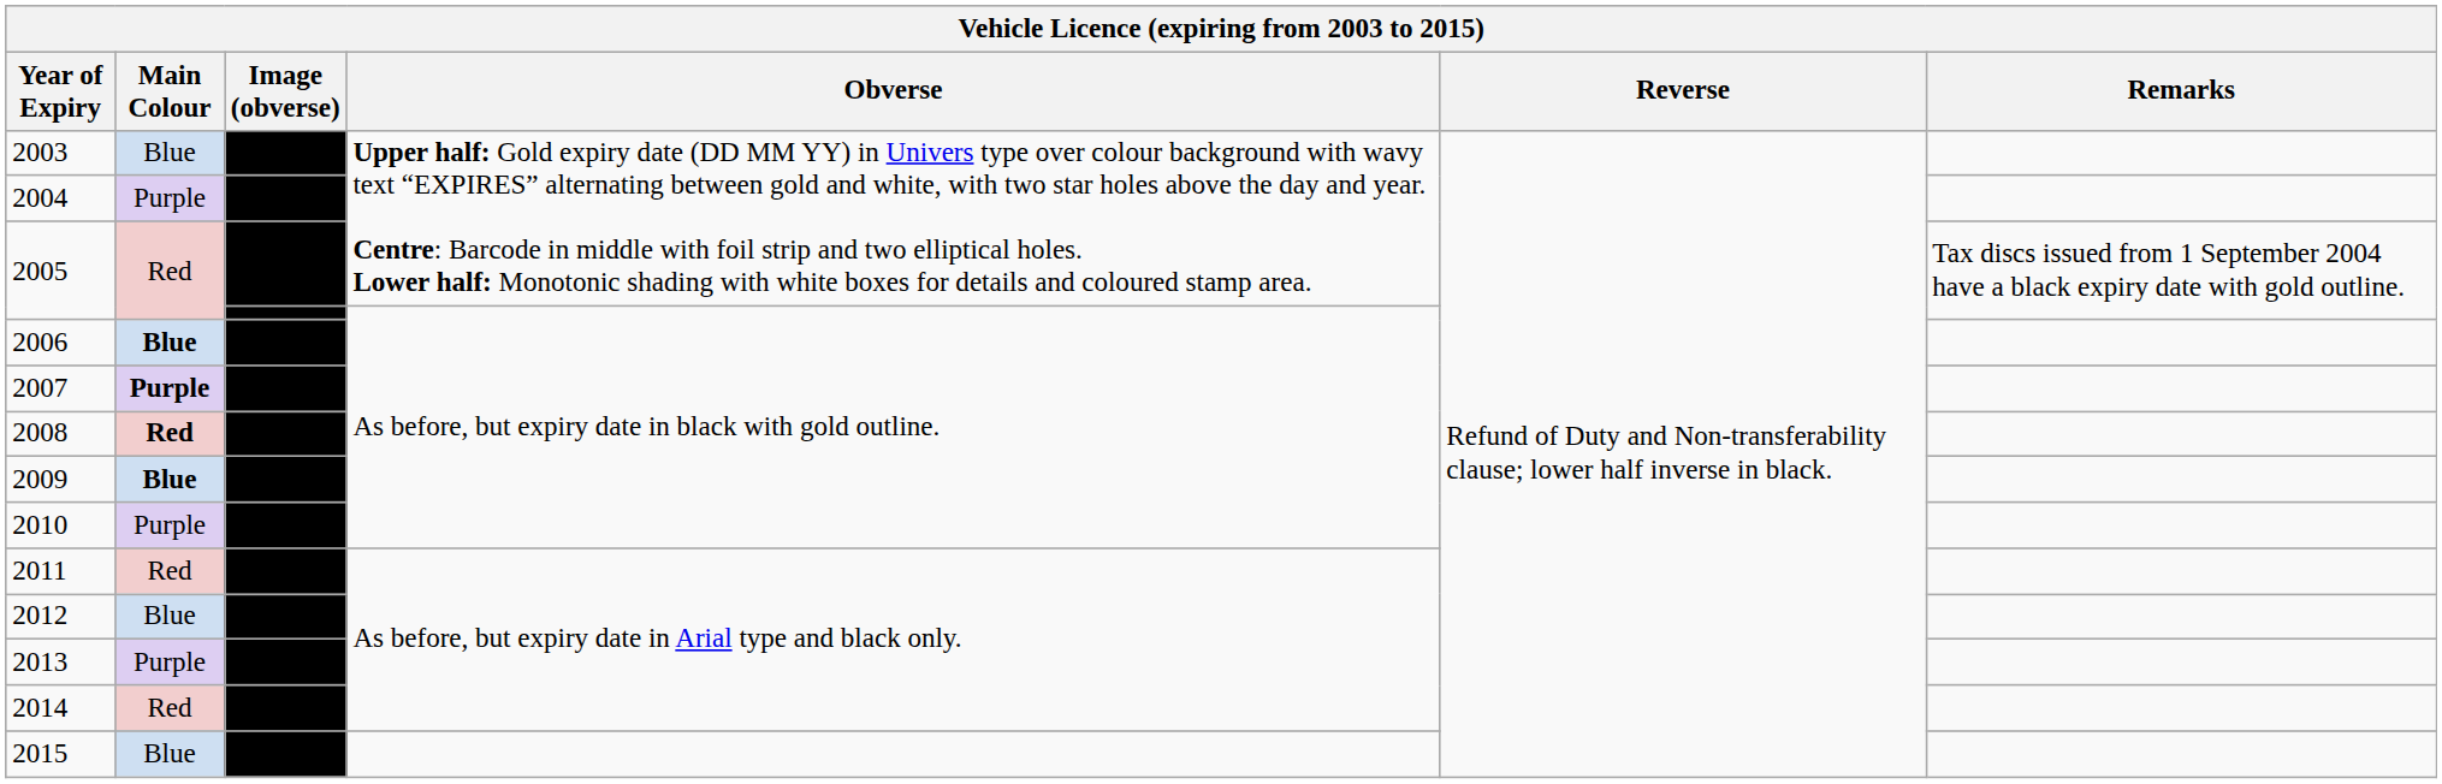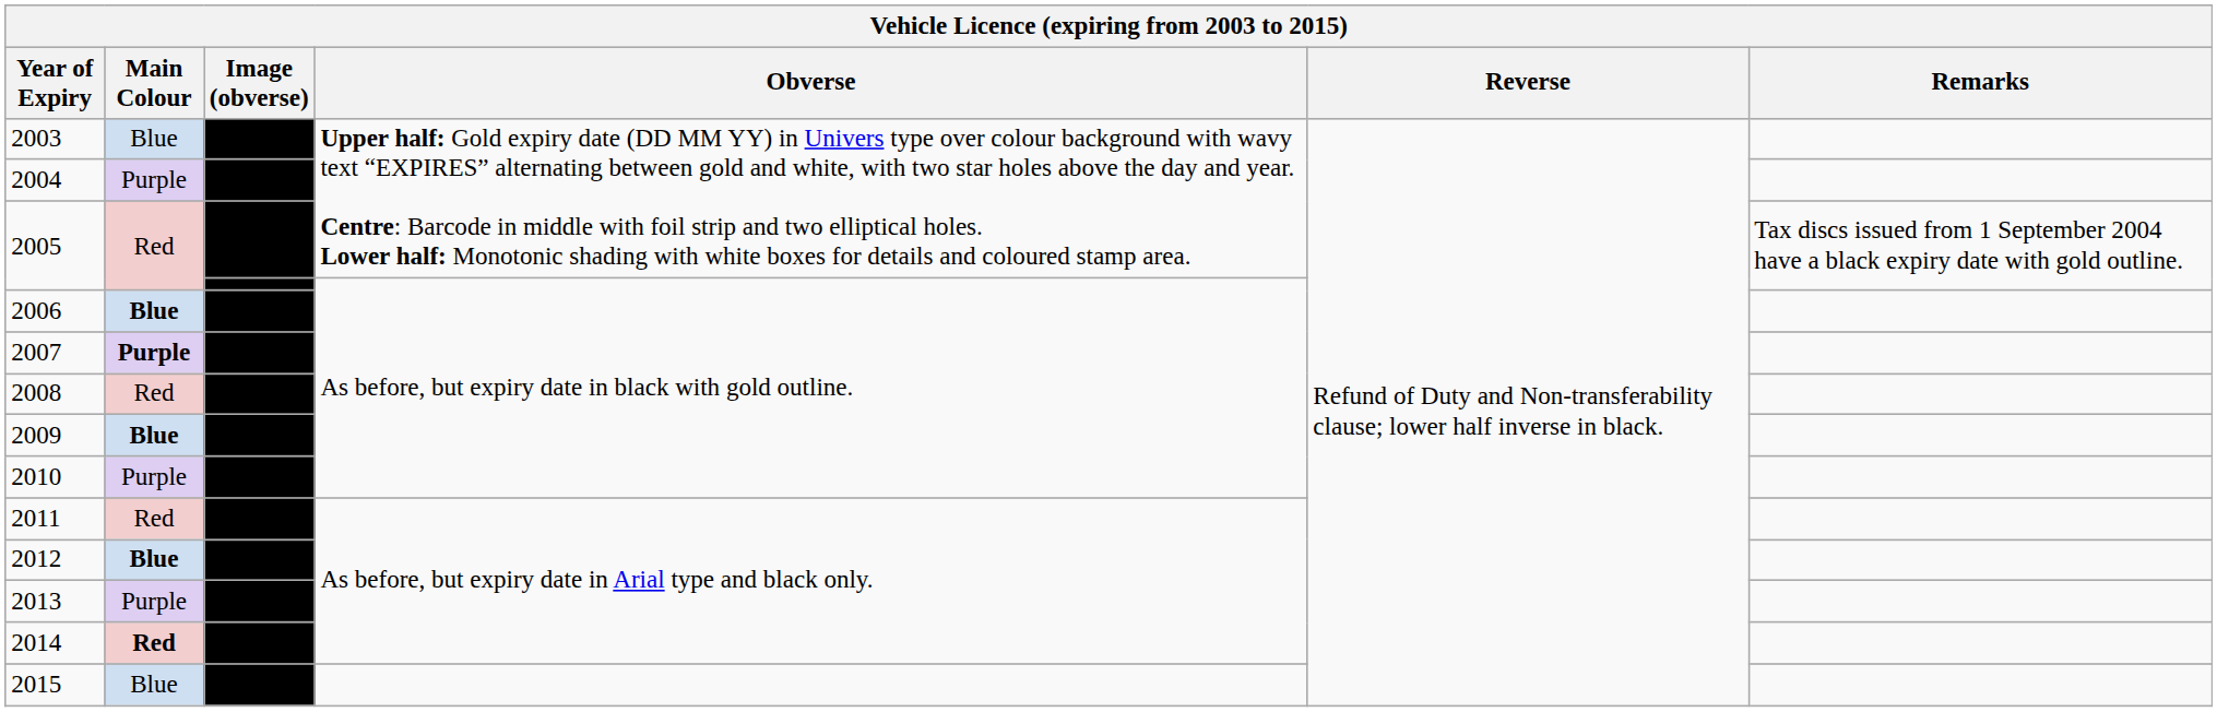2008 | Main Colour: bold -> normal
2012 | Main Colour: normal -> bold
2014 | Main Colour: normal -> bold
